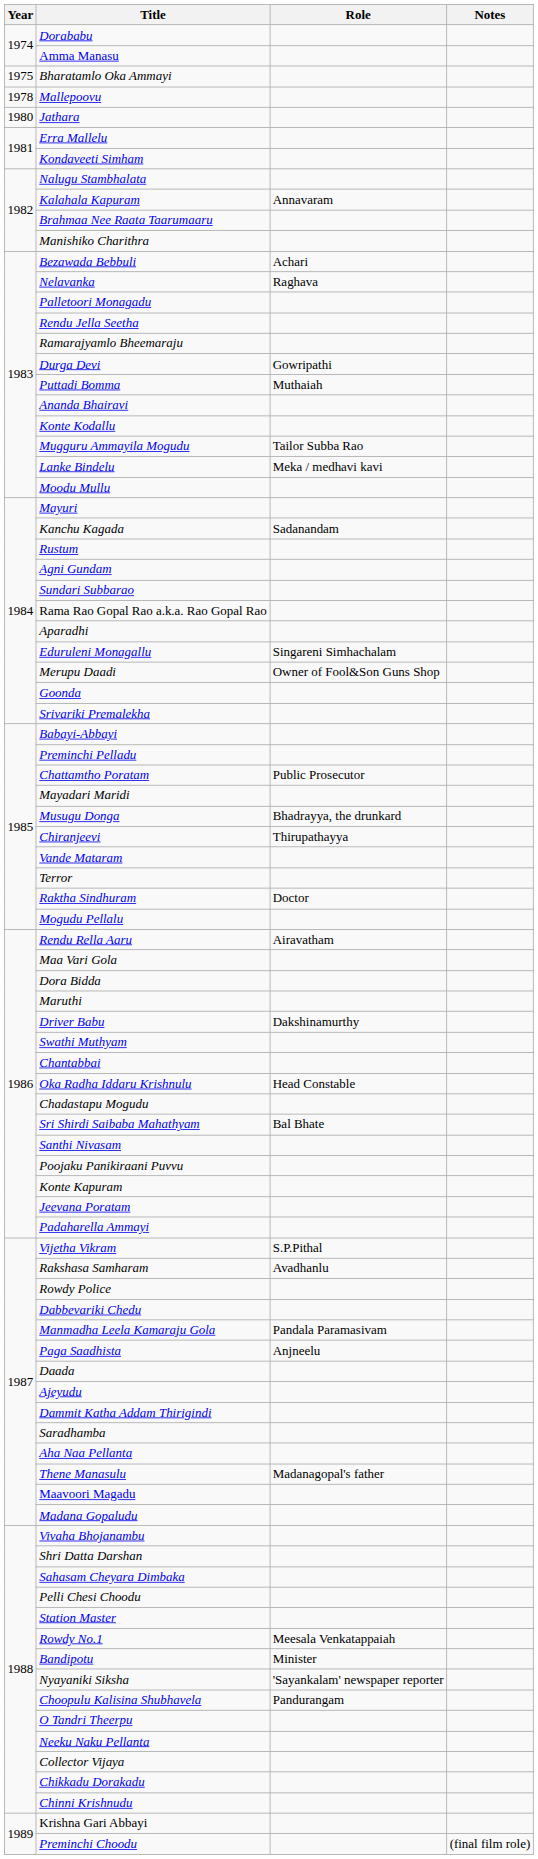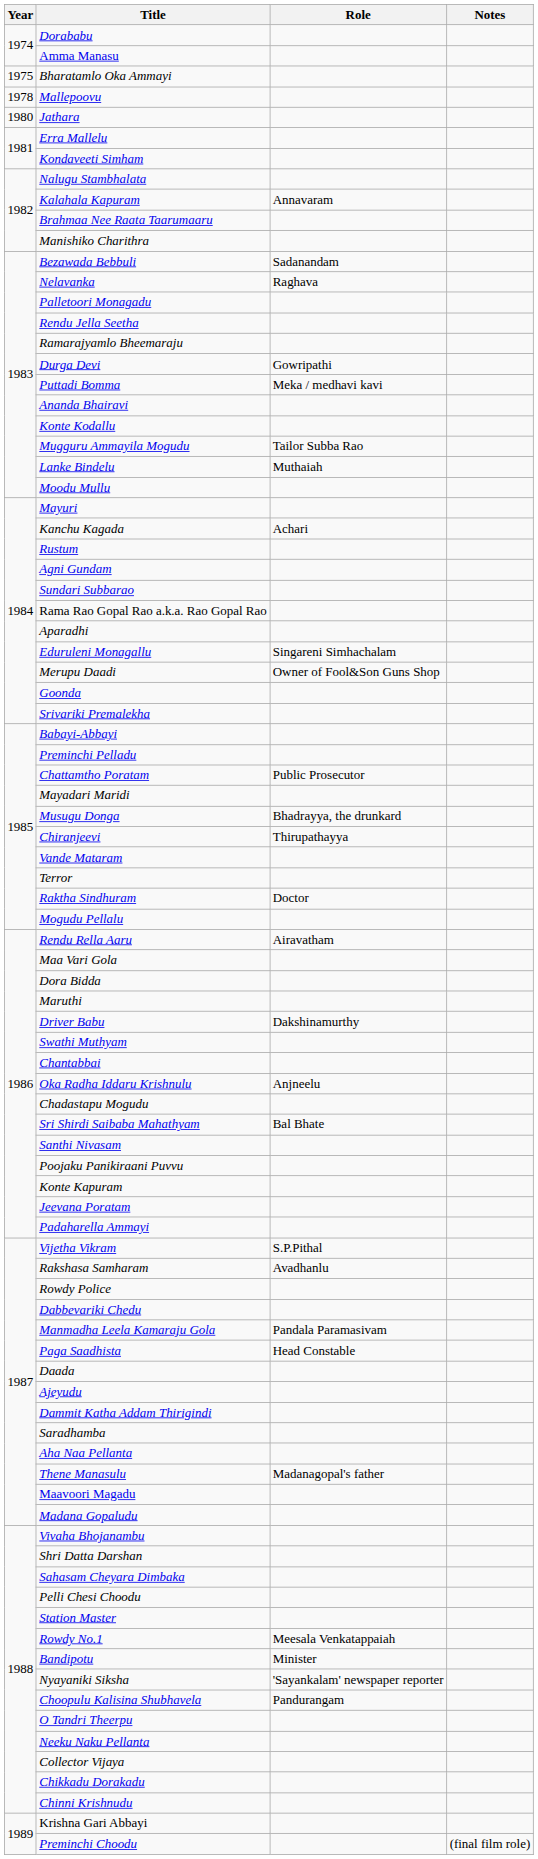Bezawada Bebbuli | Role: Achari -> Sadanandam
Puttadi Bomma | Role: Muthaiah -> Meka / medhavi kavi
Lanke Bindelu | Role: Meka / medhavi kavi -> Muthaiah
Kanchu Kagada | Role: Sadanandam -> Achari
Oka Radha Iddaru Krishnulu | Role: Head Constable -> Anjneelu
Paga Saadhista | Role: Anjneelu -> Head Constable
